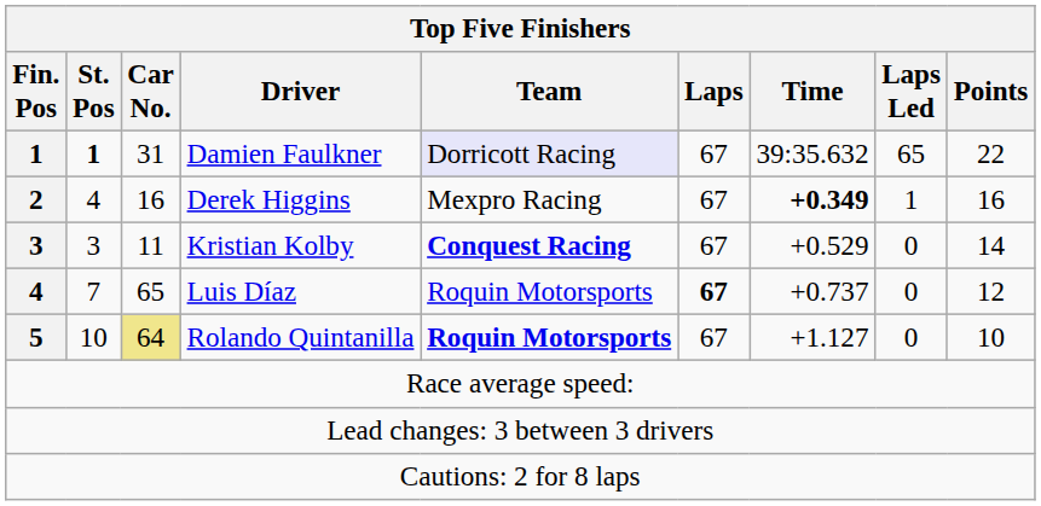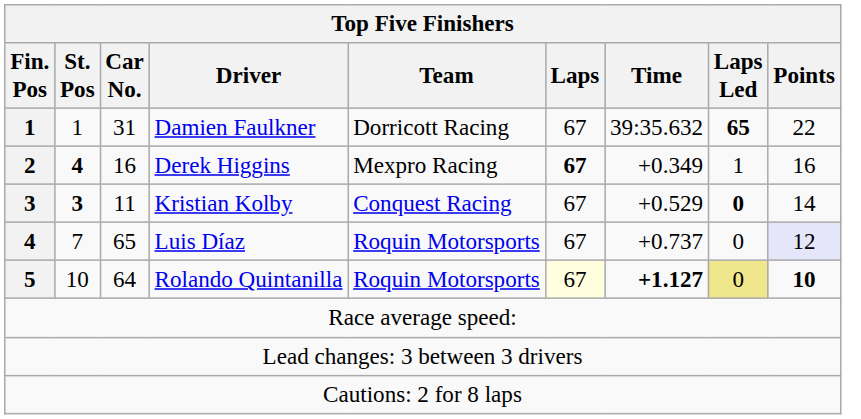Damien Faulkner | St. Pos: bold -> normal
Damien Faulkner | Team: lavender background -> no background
Damien Faulkner | Laps Led: normal -> bold
Derek Higgins | St. Pos: normal -> bold
Derek Higgins | Laps: normal -> bold
Derek Higgins | Time: bold -> normal
Kristian Kolby | St. Pos: normal -> bold
Kristian Kolby | Team: bold -> normal
Kristian Kolby | Laps Led: normal -> bold
Luis Díaz | Laps: bold -> normal
Luis Díaz | Points: no background -> lavender background
Rolando Quintanilla | Car No.: khaki background -> no background
Rolando Quintanilla | Team: bold -> normal
Rolando Quintanilla | Laps: no background -> lightyellow background
Rolando Quintanilla | Time: normal -> bold
Rolando Quintanilla | Laps Led: no background -> khaki background
Rolando Quintanilla | Points: normal -> bold
